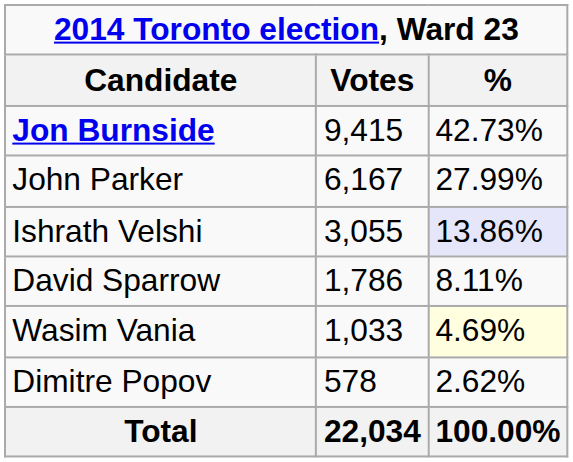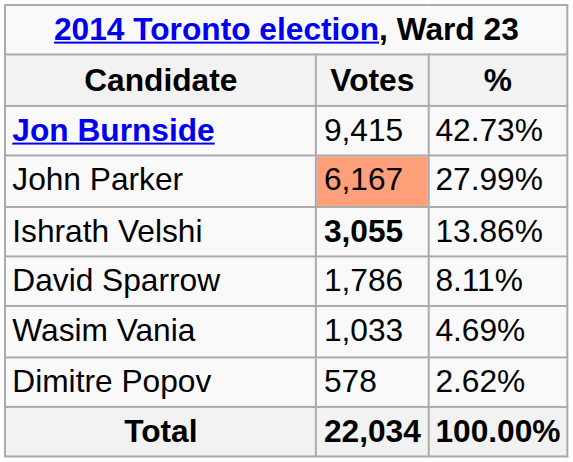John Parker | Votes: no background -> lightsalmon background
Ishrath Velshi | Votes: normal -> bold
Ishrath Velshi | %: lavender background -> no background
Wasim Vania | %: lightyellow background -> no background
